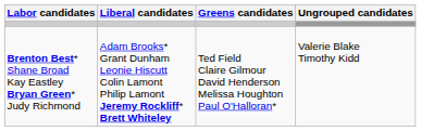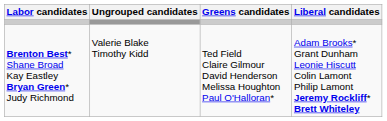columns swapped: Liberal candidates <-> Ungrouped candidates
